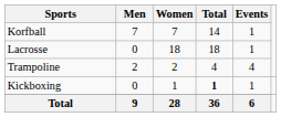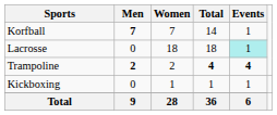Korfball | Men: normal -> bold
Lacrosse | Events: no background -> paleturquoise background
Trampoline | Men: normal -> bold
Trampoline | Total: normal -> bold
Trampoline | Events: normal -> bold
Kickboxing | Total: bold -> normal
